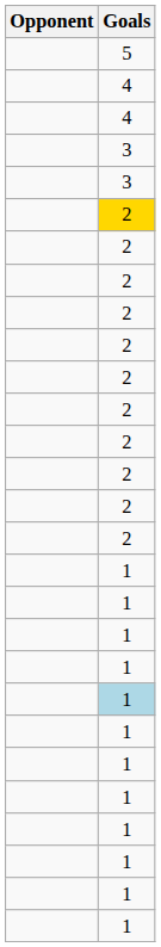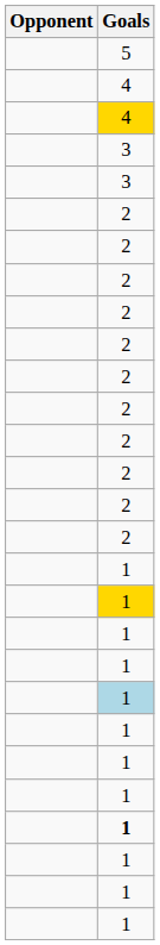row 4 | Goals: no background -> gold background
row 7 | Goals: gold background -> no background
row 19 | Goals: no background -> gold background
row 26 | Goals: normal -> bold
